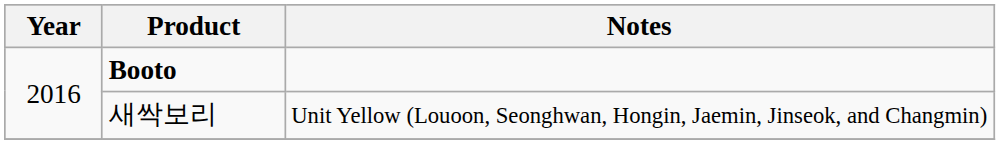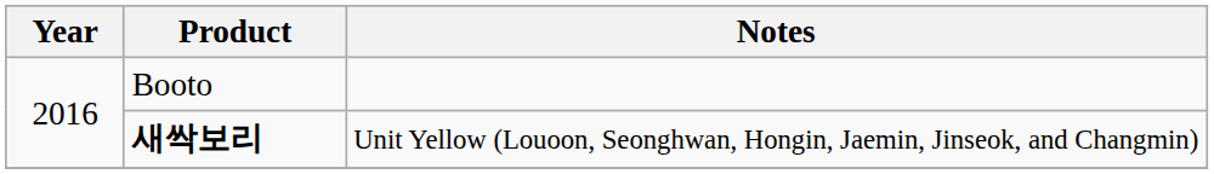Booto | Product: bold -> normal
새싹보리 | Product: normal -> bold
